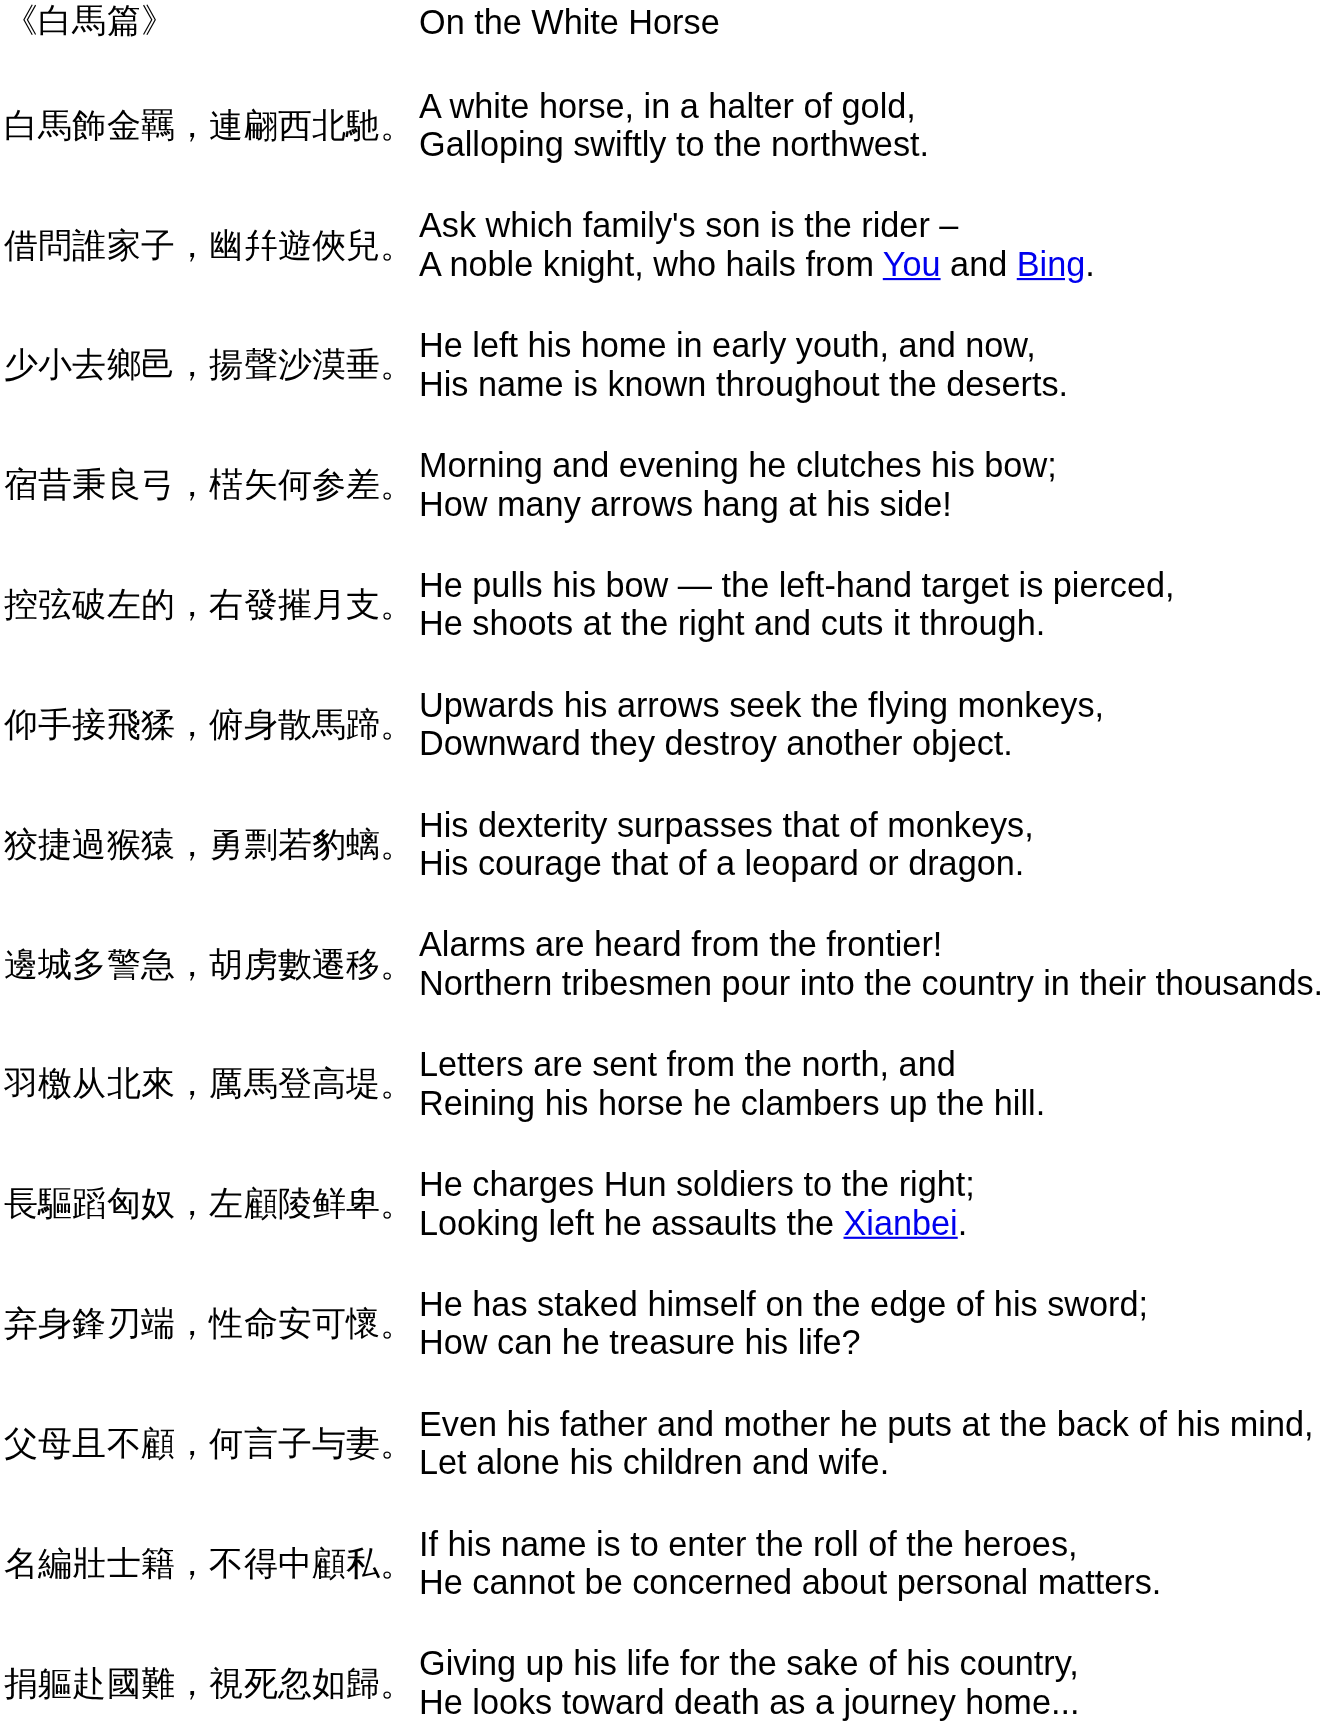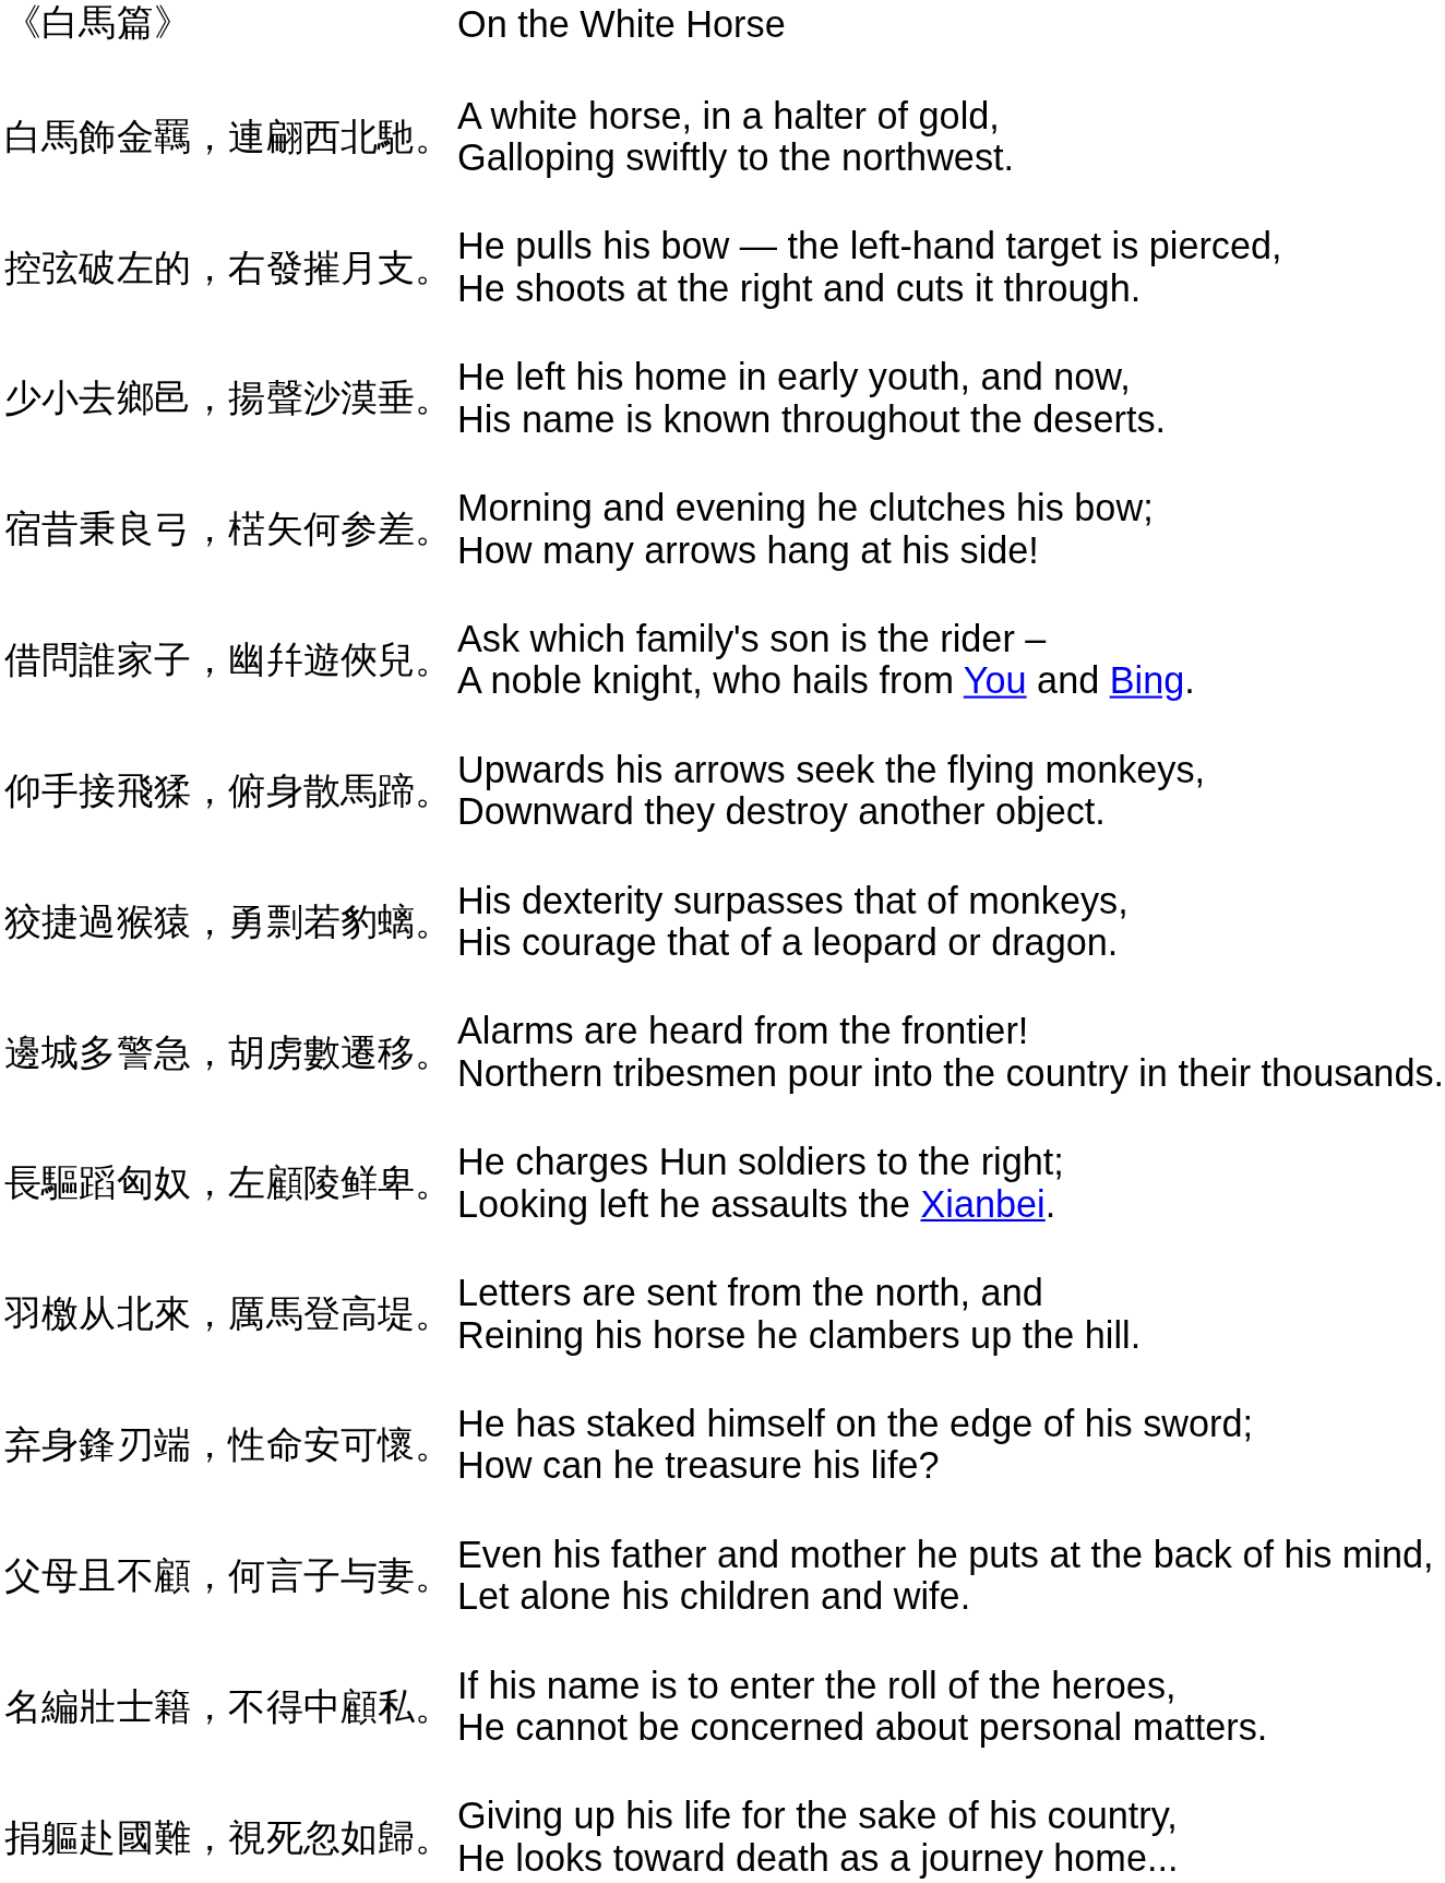rows swapped: 借問誰家子，幽幷遊俠兒。 <-> 控弦破左的，右發摧月支。
rows swapped: 羽檄从北來，厲馬登高堤。 <-> 長驅蹈匈奴，左顧陵鲜卑。
